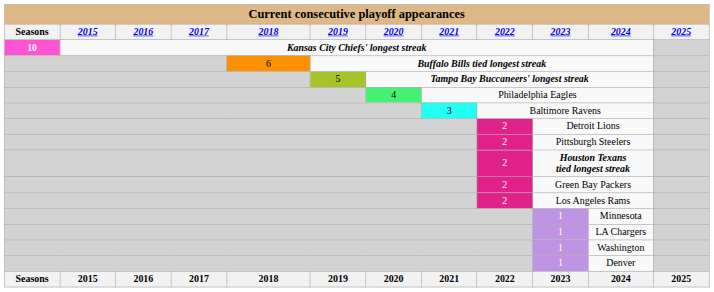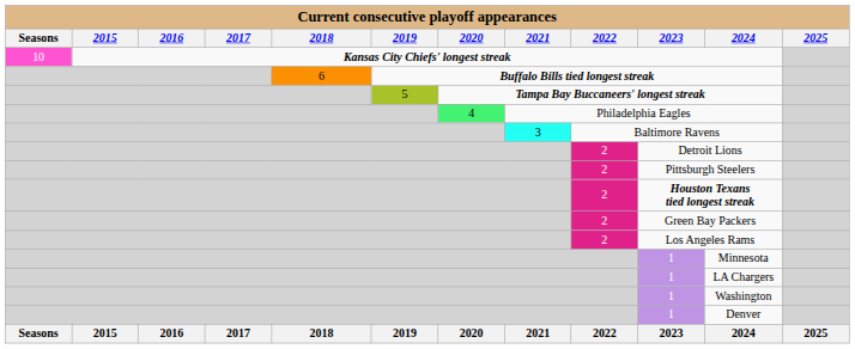10 | Seasons: bold -> normal
